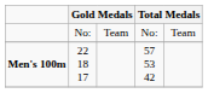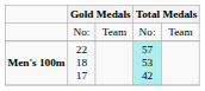Men's 100m | column 4: no background -> paleturquoise background
